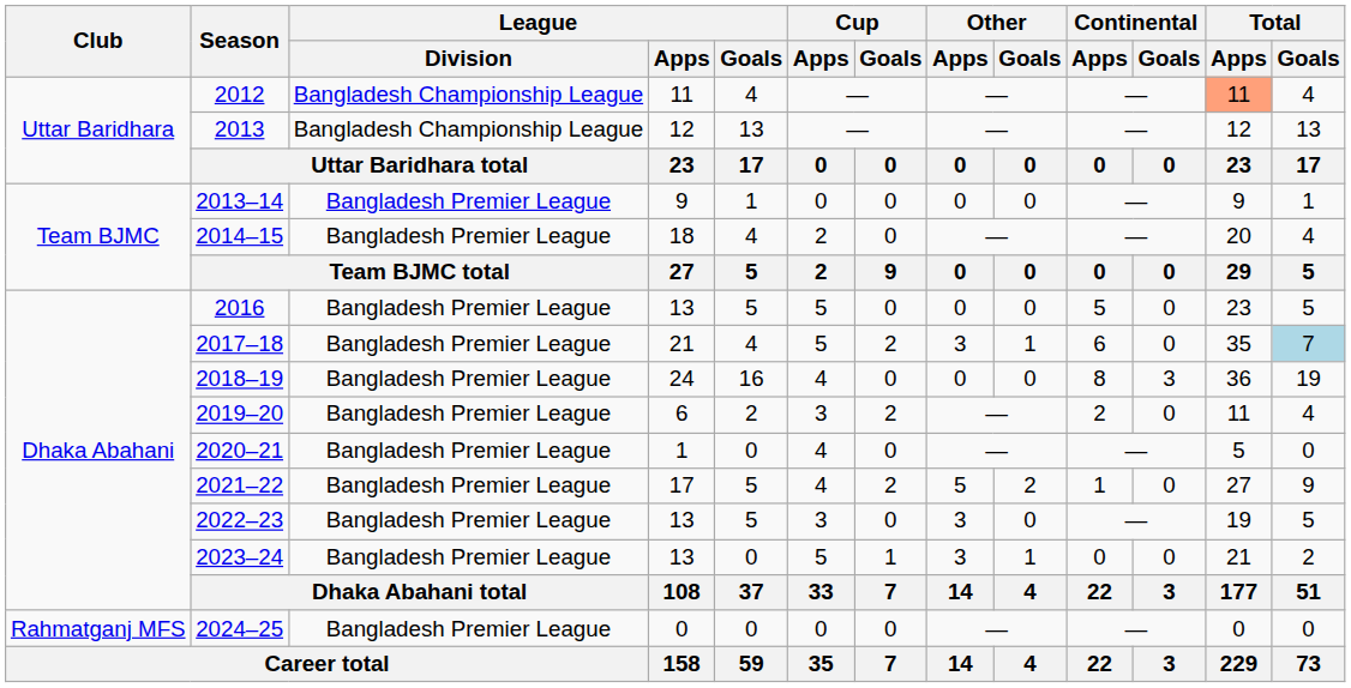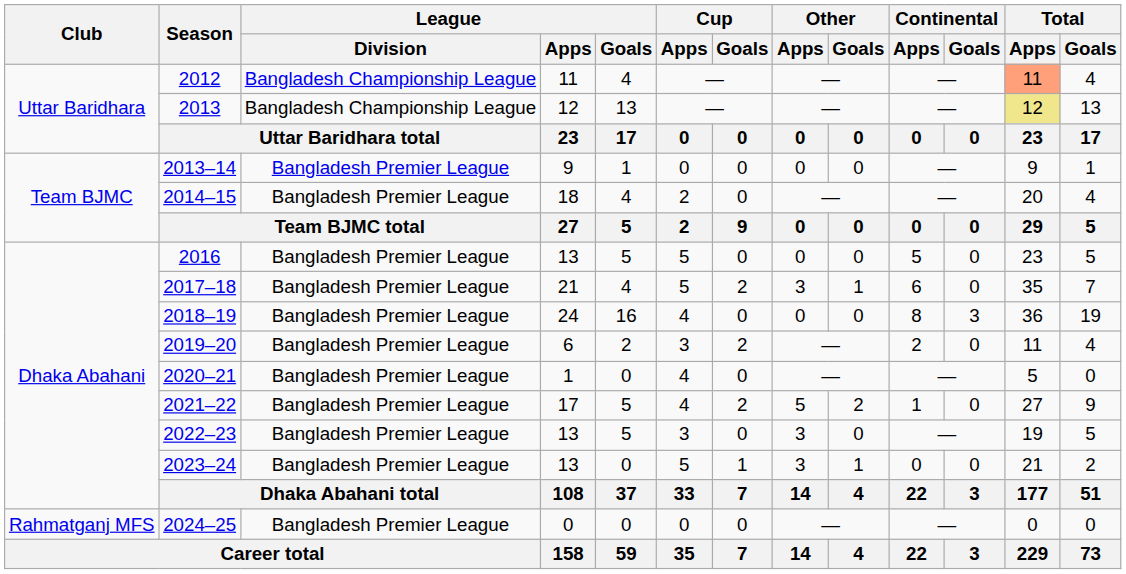2013 | Total / Apps: no background -> khaki background
2017–18 | Total / Goals: lightblue background -> no background
